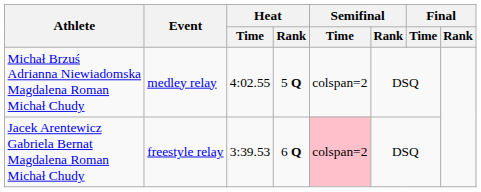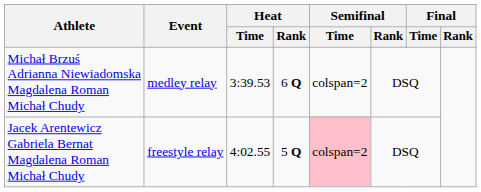row 3 | Heat / Time: 4:02.55 -> 3:39.53
row 3 | Heat / Rank: 5 Q -> 6 Q
row 4 | Heat / Time: 3:39.53 -> 4:02.55
row 4 | Heat / Rank: 6 Q -> 5 Q
